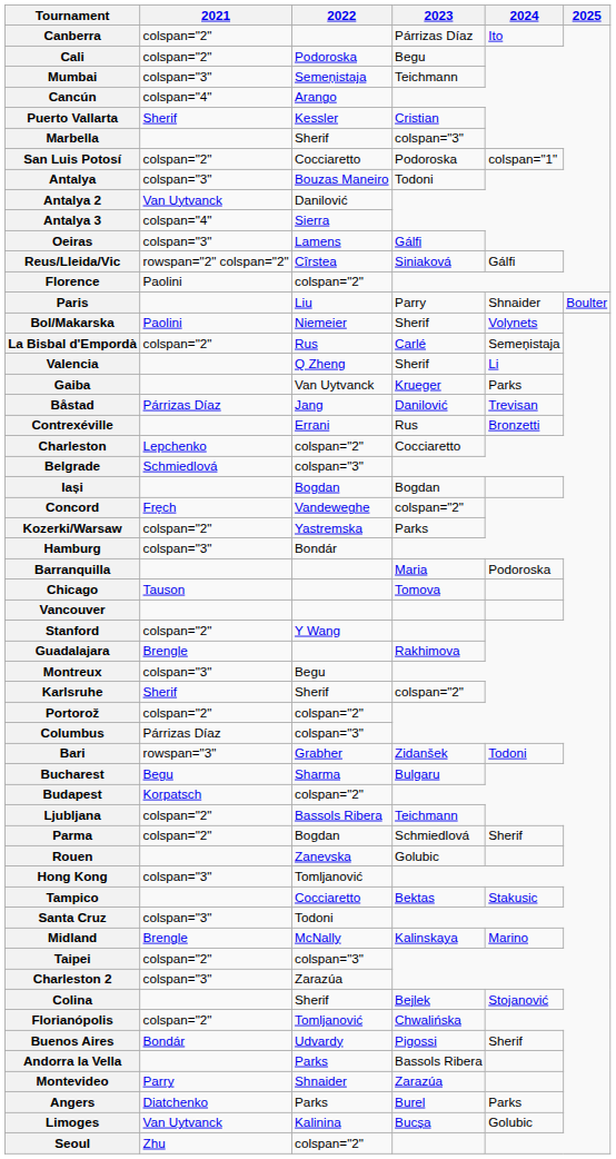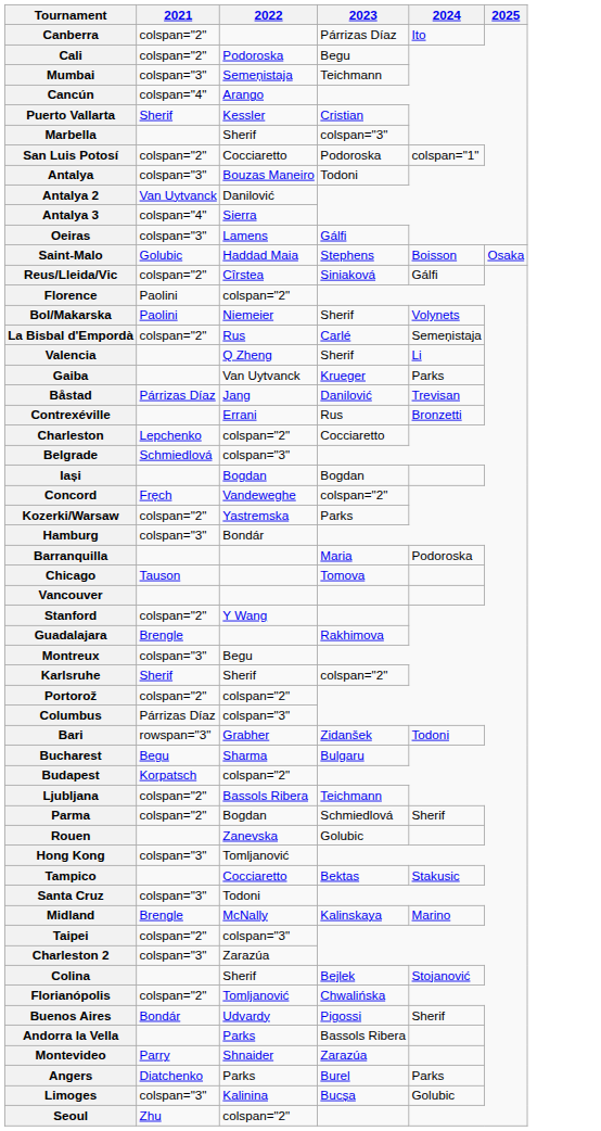+ row: Saint-Malo | Golubic | Haddad Maia | Stephens | Boisson | Osaka
Reus/Lleida/Vic | 2021: rowspan="2" colspan="2" -> colspan="2"
- row: Paris | Liu | Parry | Shnaider | Boulter
Limoges | 2021: Van Uytvanck -> colspan="3"
